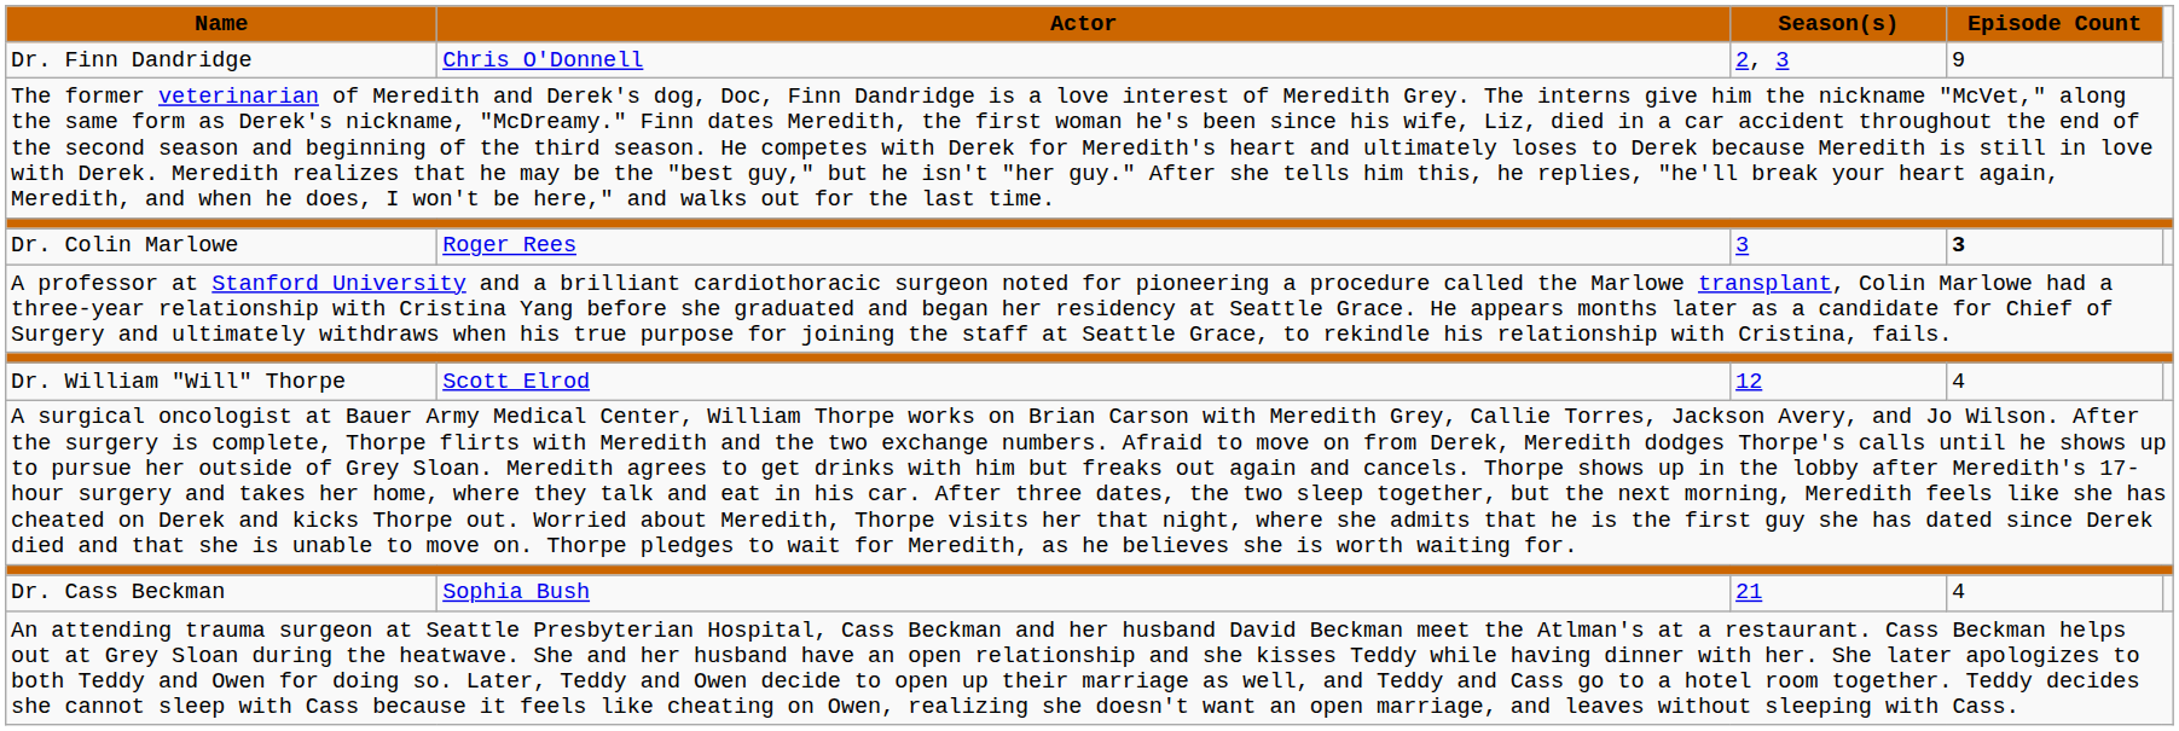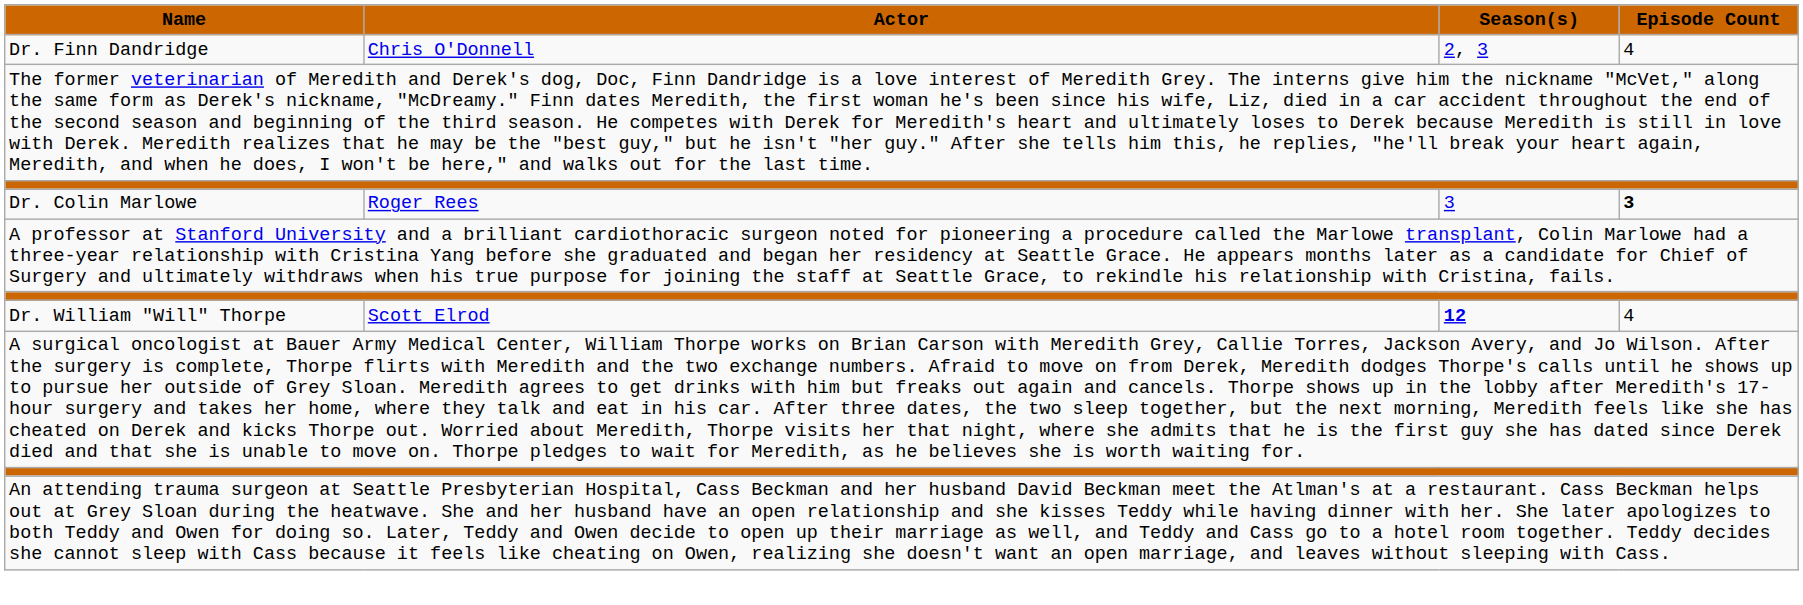Dr. Finn Dandridge | Episode Count: 9 -> 4
Dr. William "Will" Thorpe | Season(s): normal -> bold
- row: Dr. Cass Beckman | Sophia Bush | 21 | 4
